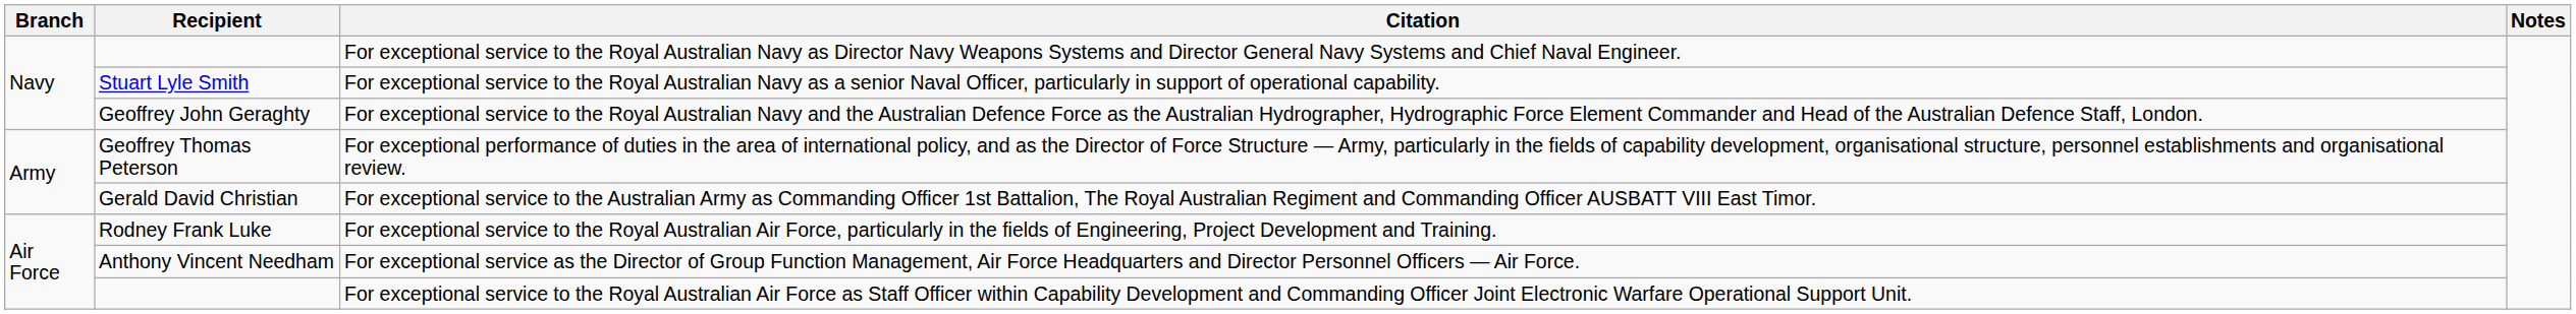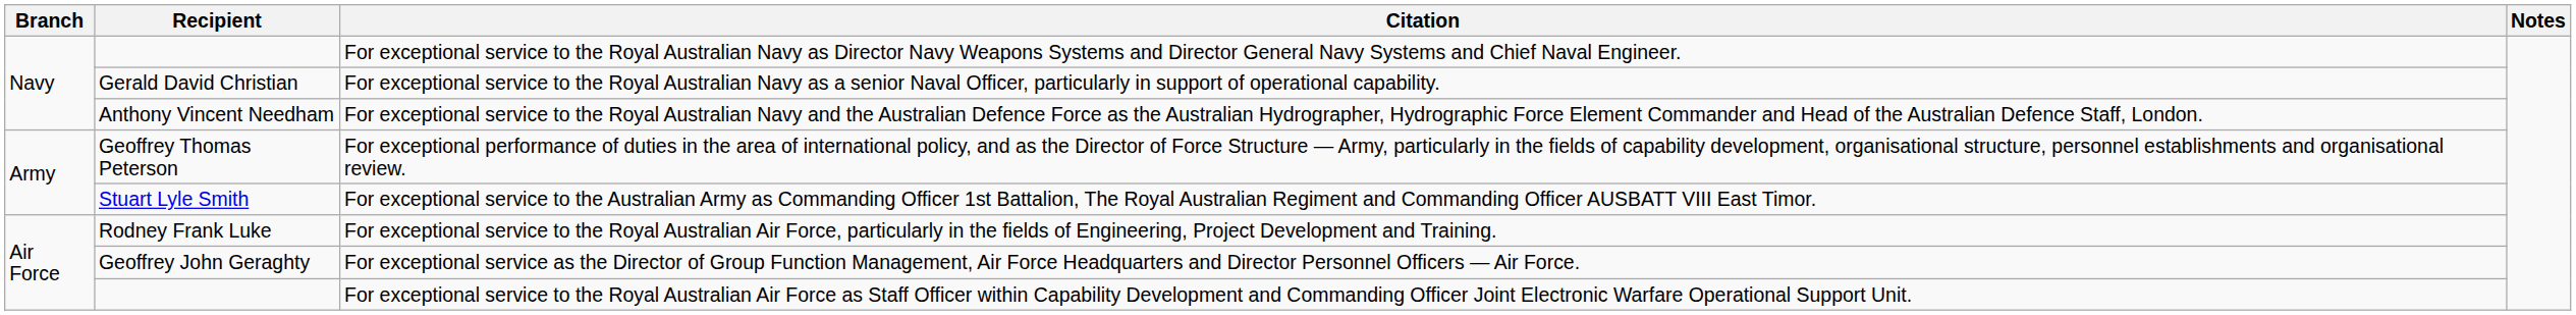row 3 | Recipient: Stuart Lyle Smith -> Gerald David Christian
row 4 | Recipient: Geoffrey John Geraghty -> Anthony Vincent Needham
row 6 | Recipient: Gerald David Christian -> Stuart Lyle Smith
row 8 | Recipient: Anthony Vincent Needham -> Geoffrey John Geraghty
